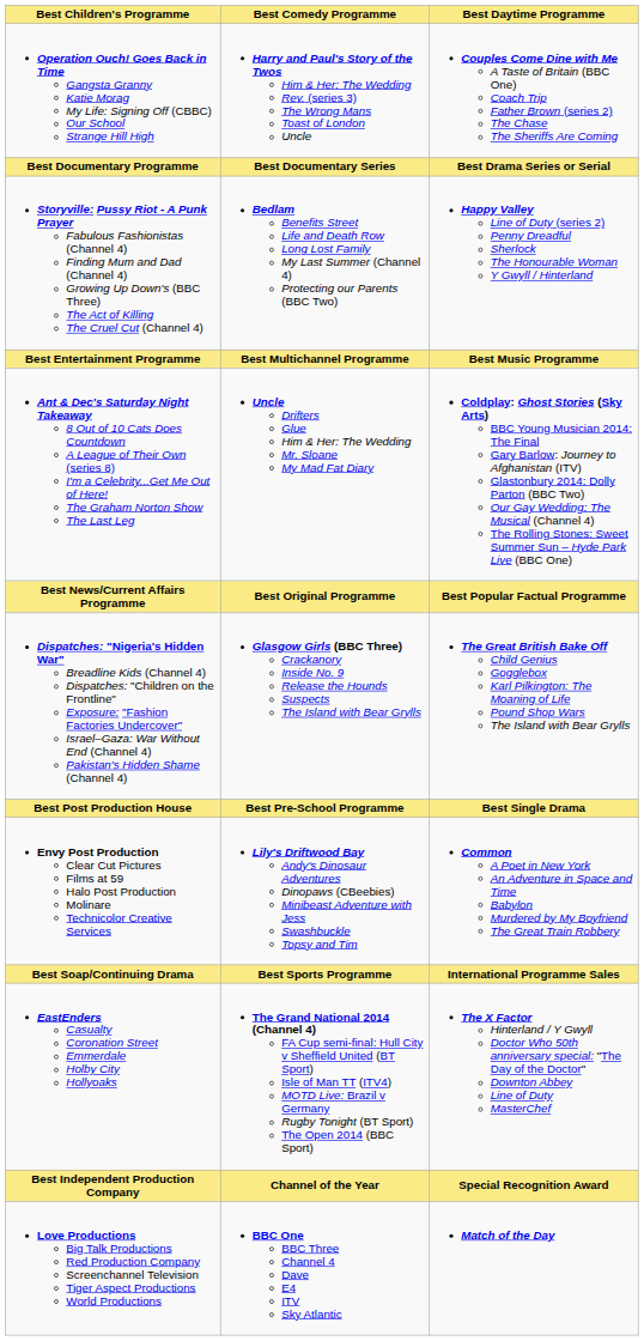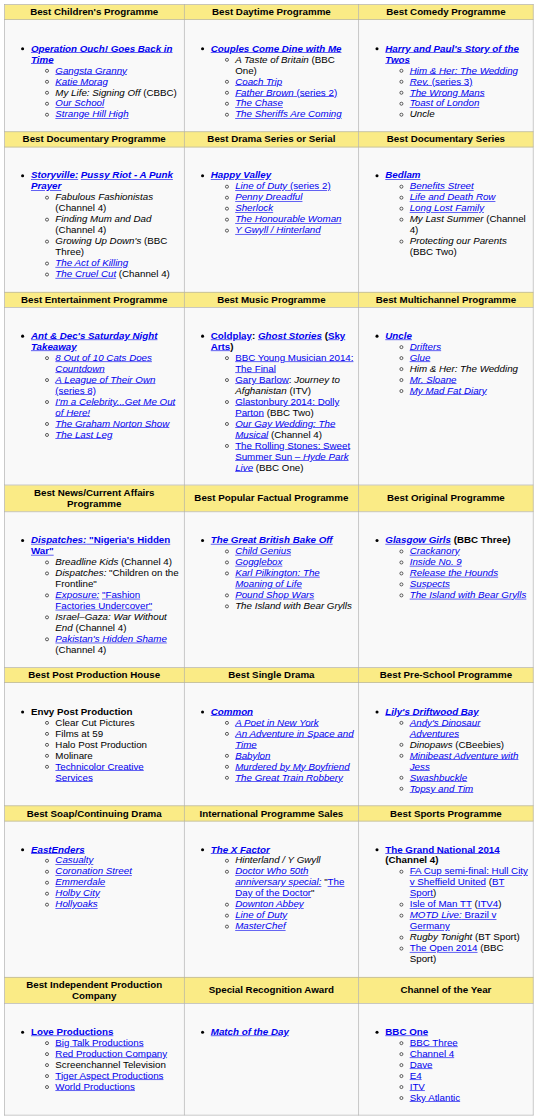columns swapped: Best Comedy Programme <-> Best Daytime Programme
